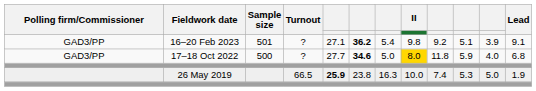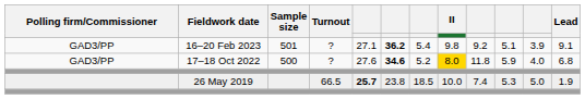17–18 Oct 2022 | column 5: 27.7 -> 27.6
17–18 Oct 2022 | column 7: 5.0 -> 5.2
26 May 2019 | column 5: 25.9 -> 25.7
26 May 2019 | column 7: 16.3 -> 18.5
